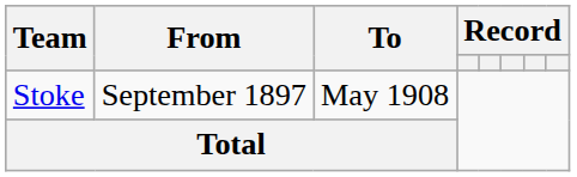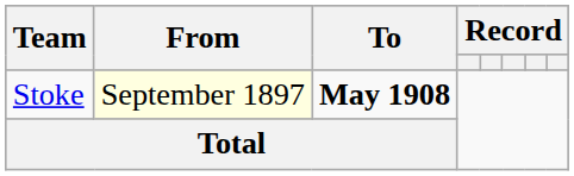Stoke | From: no background -> lightyellow background
Stoke | To: normal -> bold
